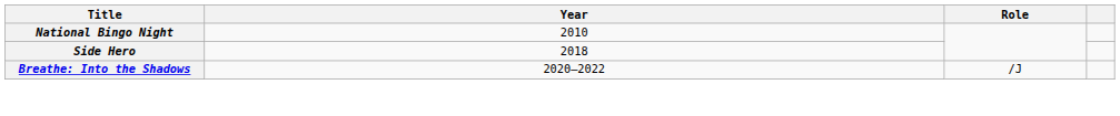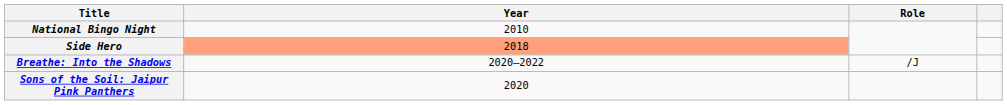Side Hero | Year: no background -> lightsalmon background
+ row: Sons of the Soil: Jaipur Pink Panthers | 2020
